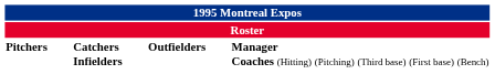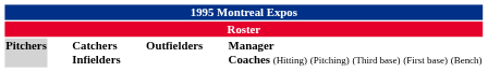Pitchers | column 1: no background -> lightgrey background
